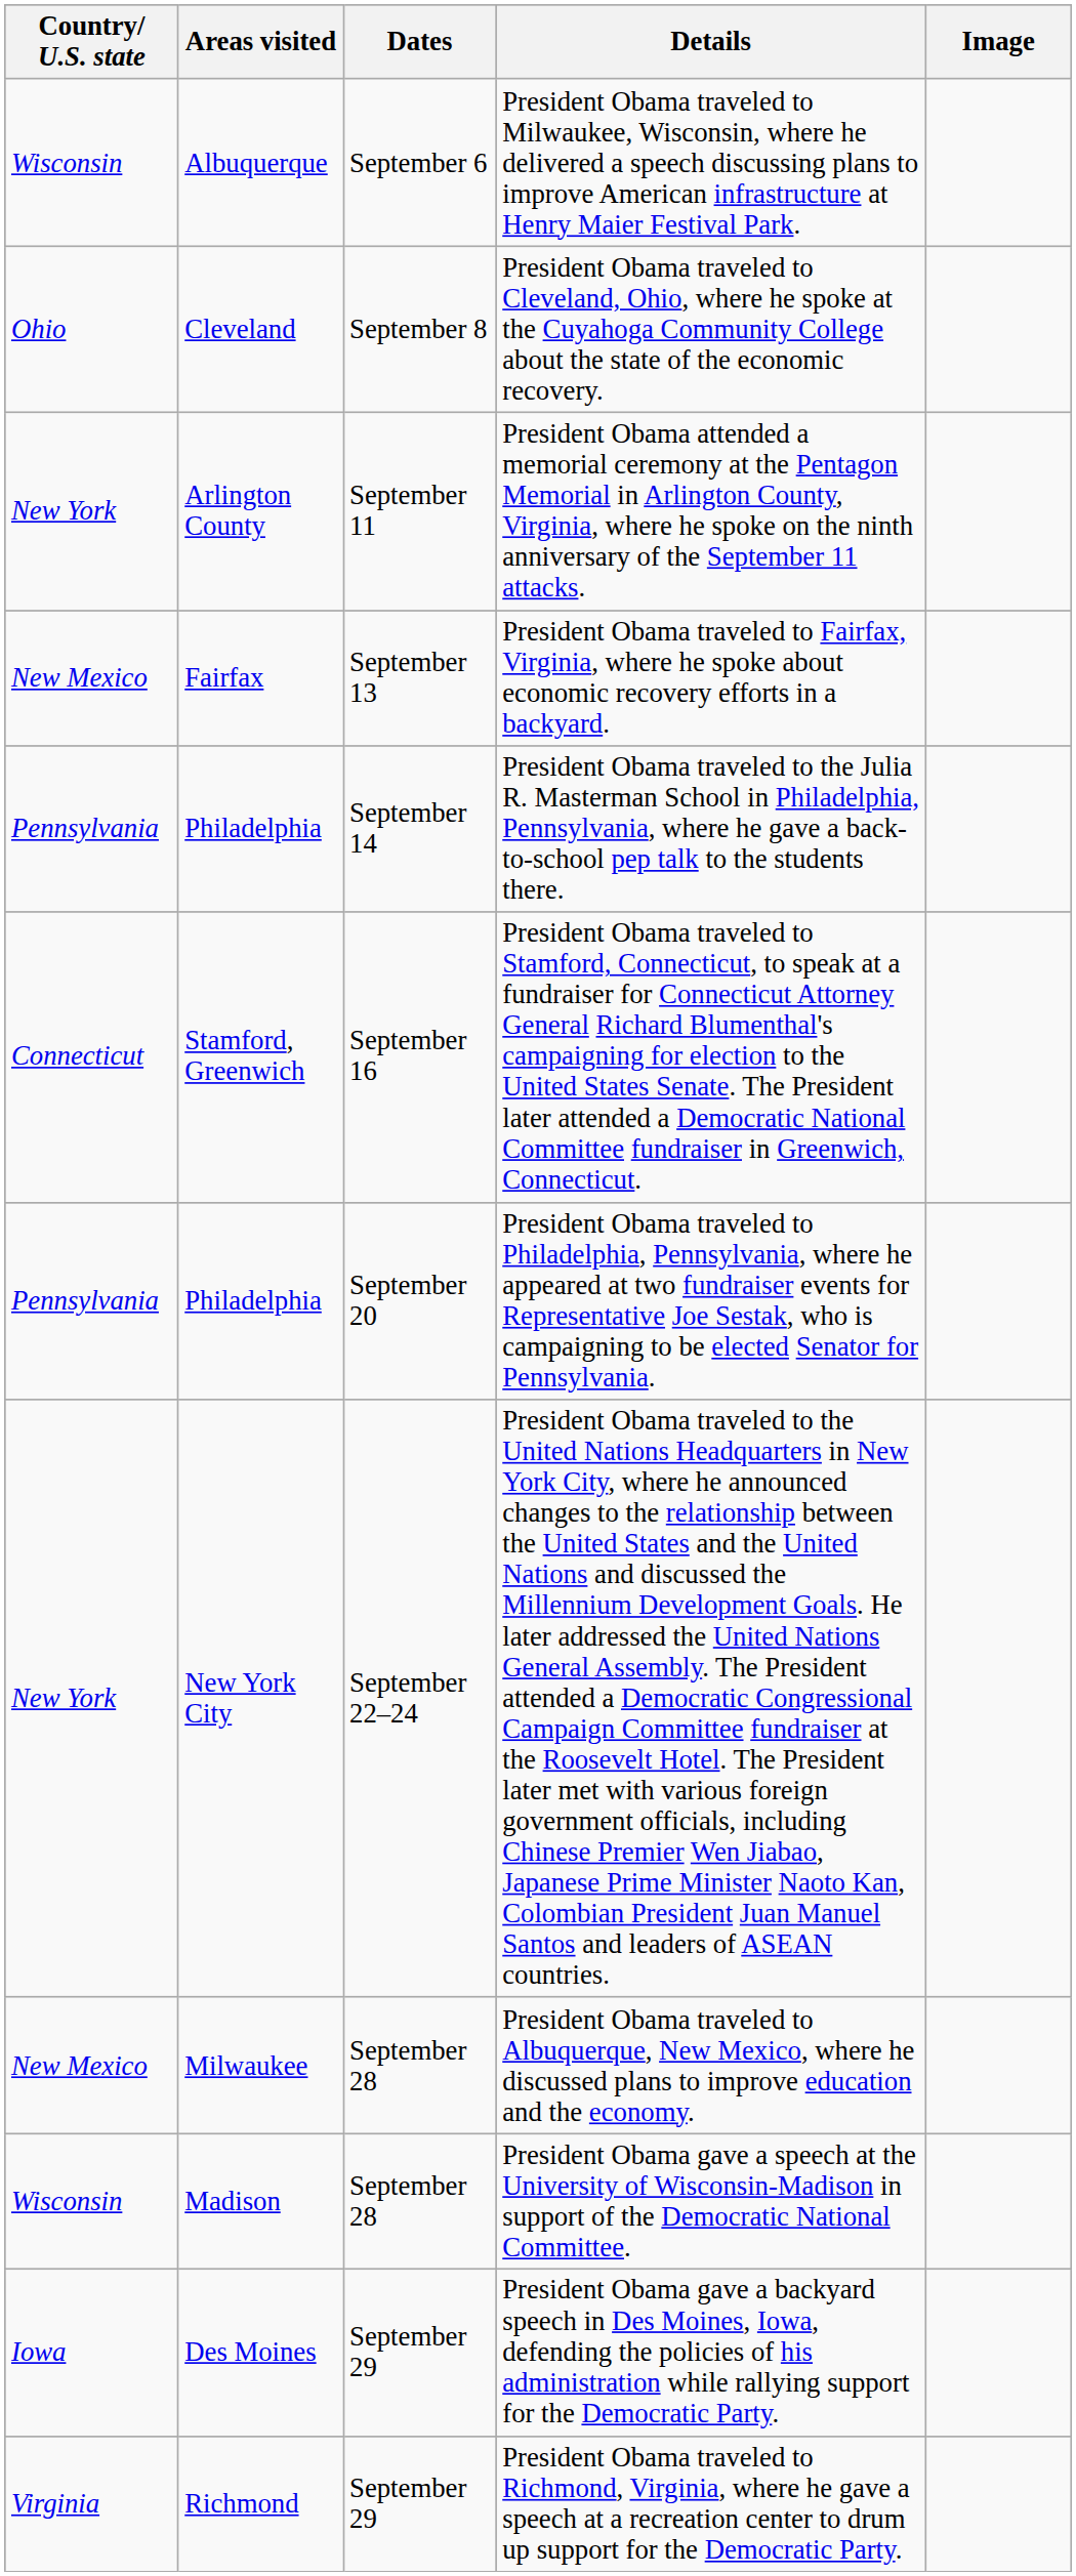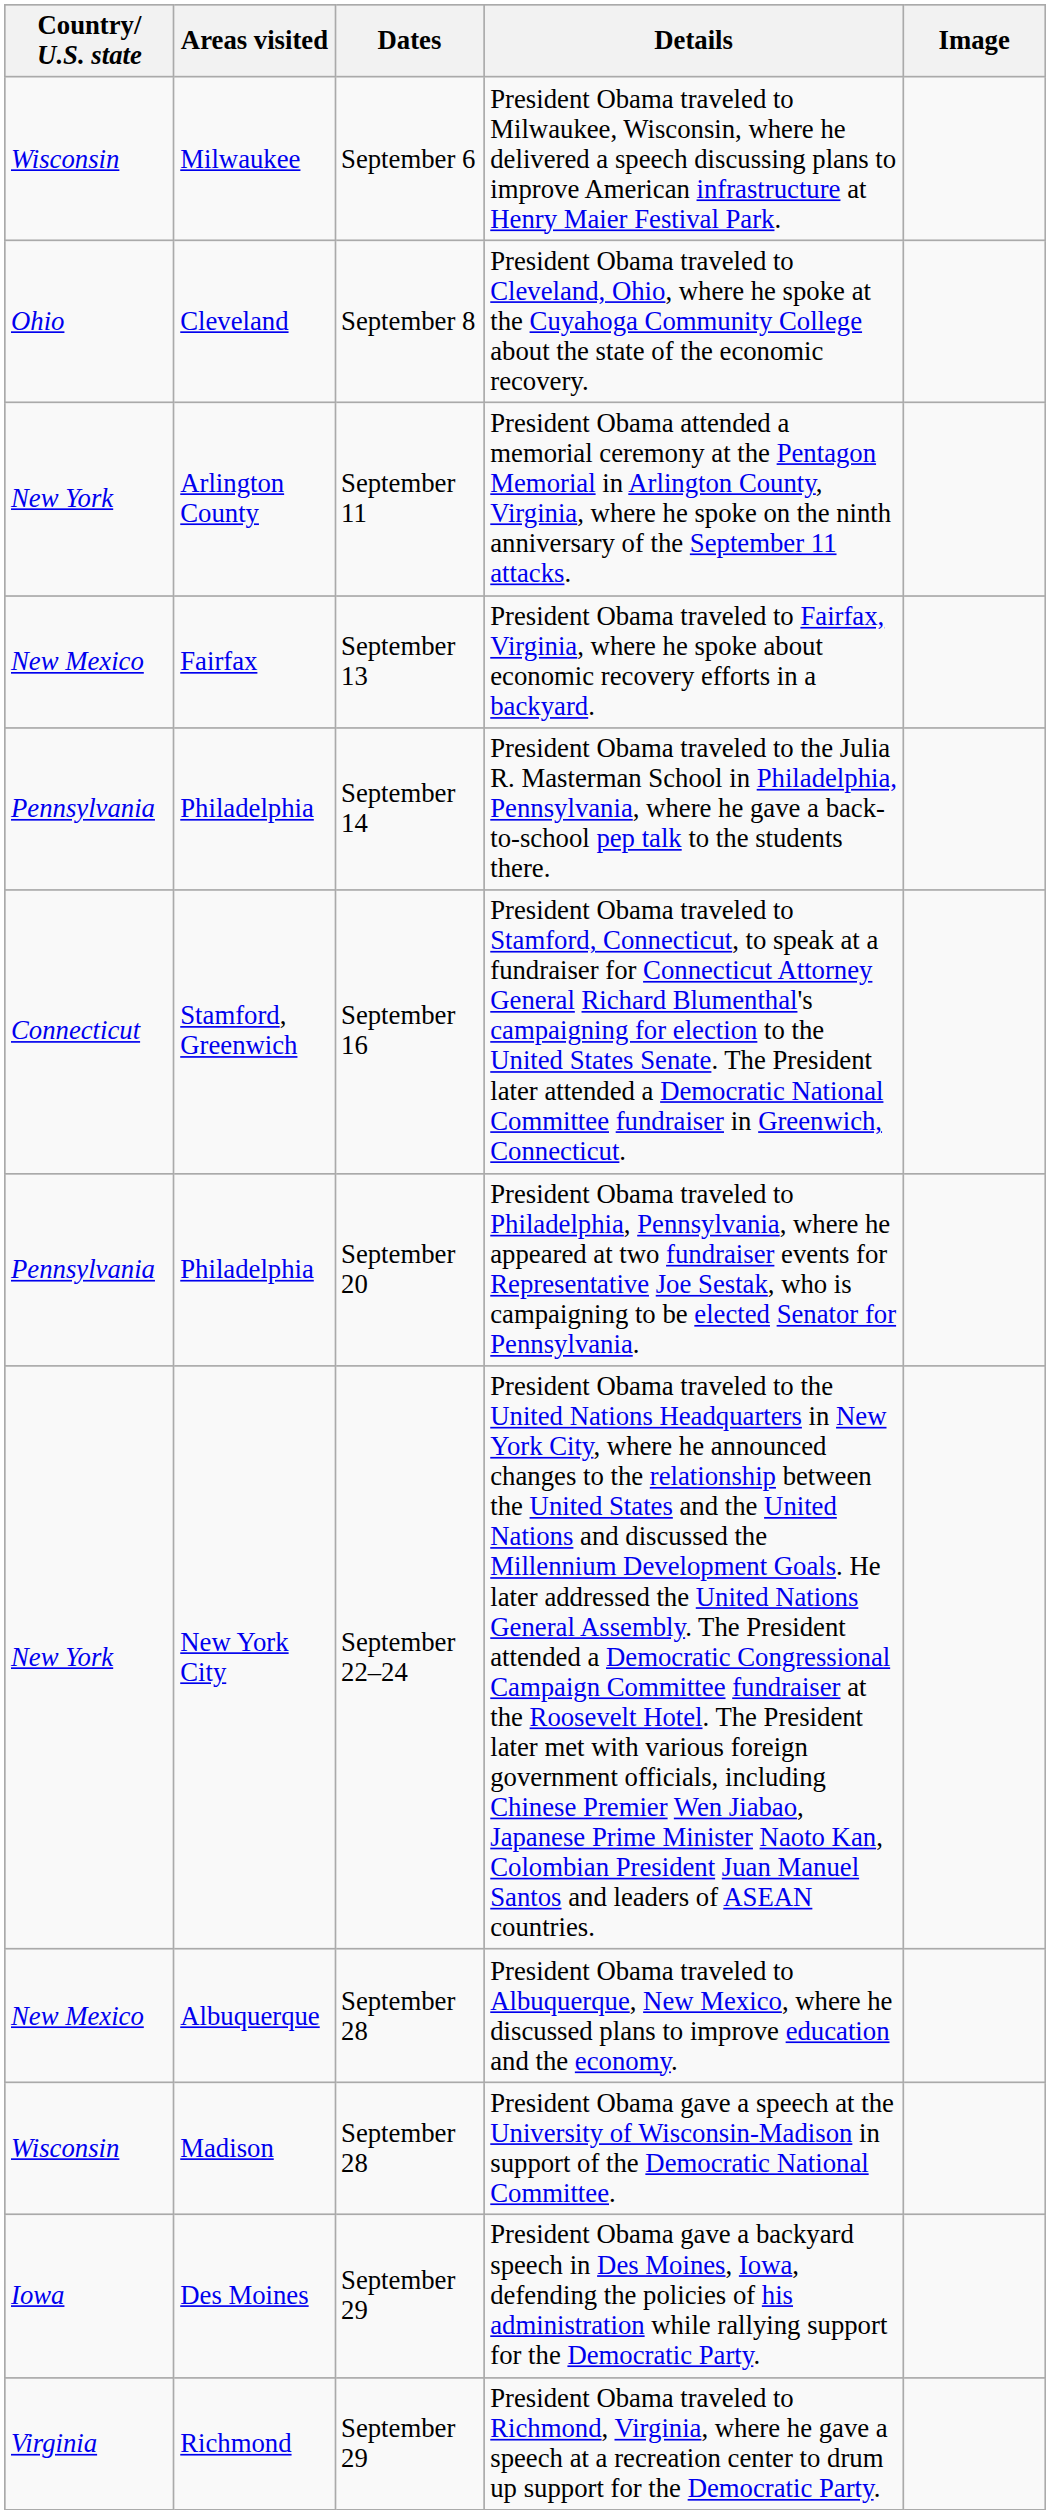row 2 | Areas visited: Albuquerque -> Milwaukee
row 10 | Areas visited: Milwaukee -> Albuquerque
